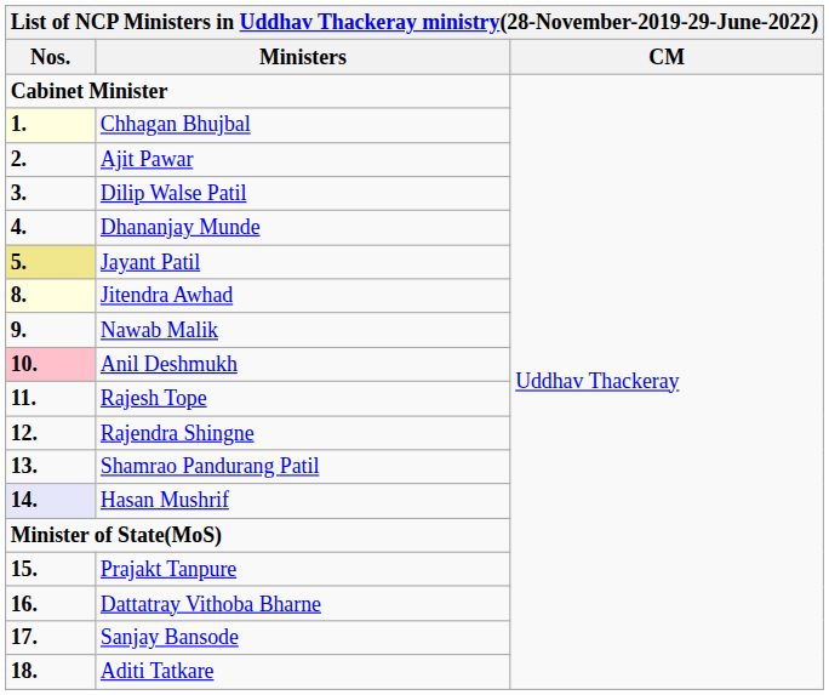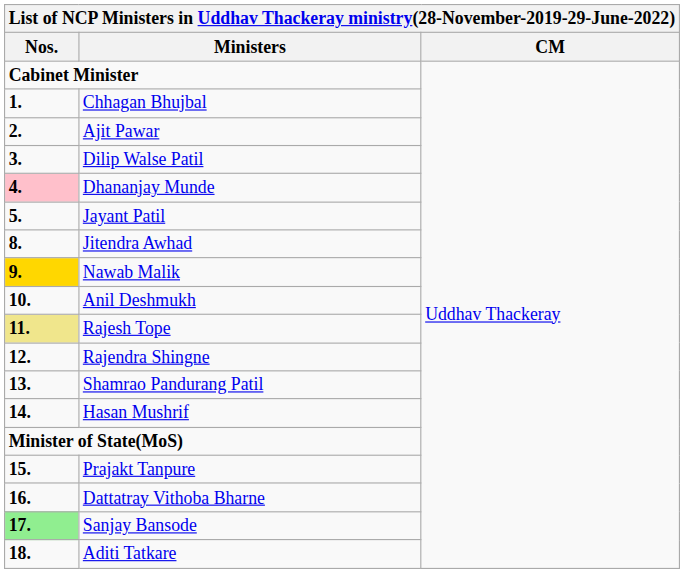Chhagan Bhujbal | Nos.: lightyellow background -> no background
Dhananjay Munde | Nos.: no background -> pink background
Jayant Patil | Nos.: khaki background -> no background
Jitendra Awhad | Nos.: lightyellow background -> no background
Nawab Malik | Nos.: no background -> gold background
Anil Deshmukh | Nos.: pink background -> no background
Rajesh Tope | Nos.: no background -> khaki background
Hasan Mushrif | Nos.: lavender background -> no background
Sanjay Bansode | Nos.: no background -> lightgreen background
